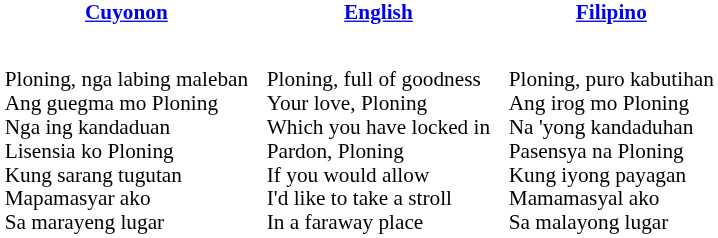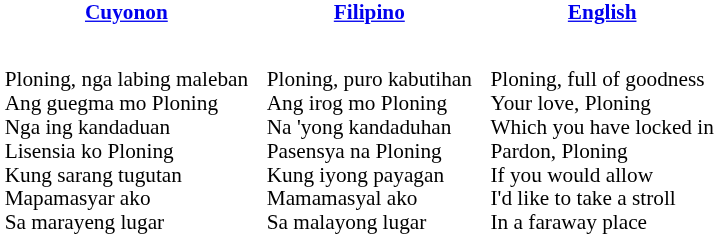columns swapped: Filipino <-> English
